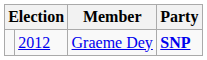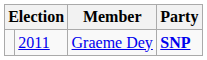Graeme Dey | column 2: 2012 -> 2011
